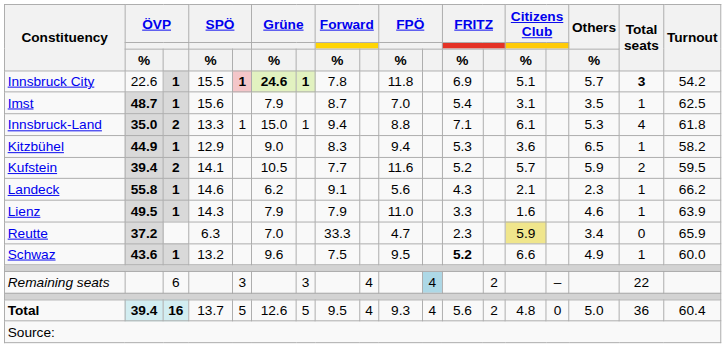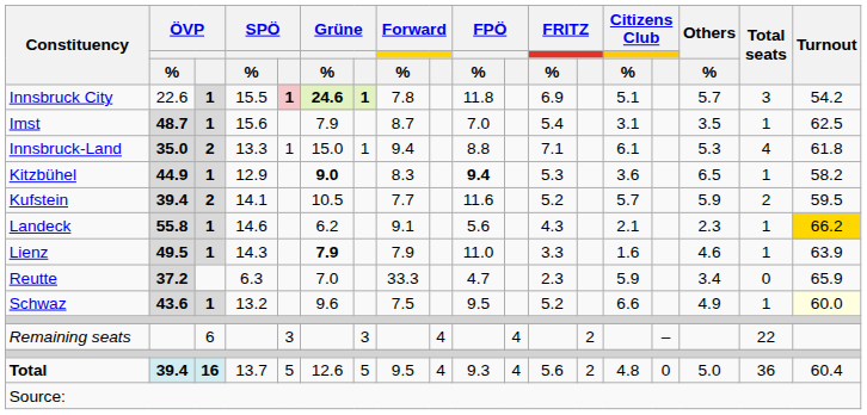Innsbruck City | Total seats: bold -> normal
Kitzbühel | Grüne / %: normal -> bold
Kitzbühel | FPÖ / %: normal -> bold
Landeck | Turnout: no background -> gold background
Lienz | Grüne / %: normal -> bold
Reutte | Citizens Club / %: khaki background -> no background
Schwaz | FRITZ / %: bold -> normal
Schwaz | Turnout: no background -> lightyellow background
Remaining seats | FPÖ: lightblue background -> no background
